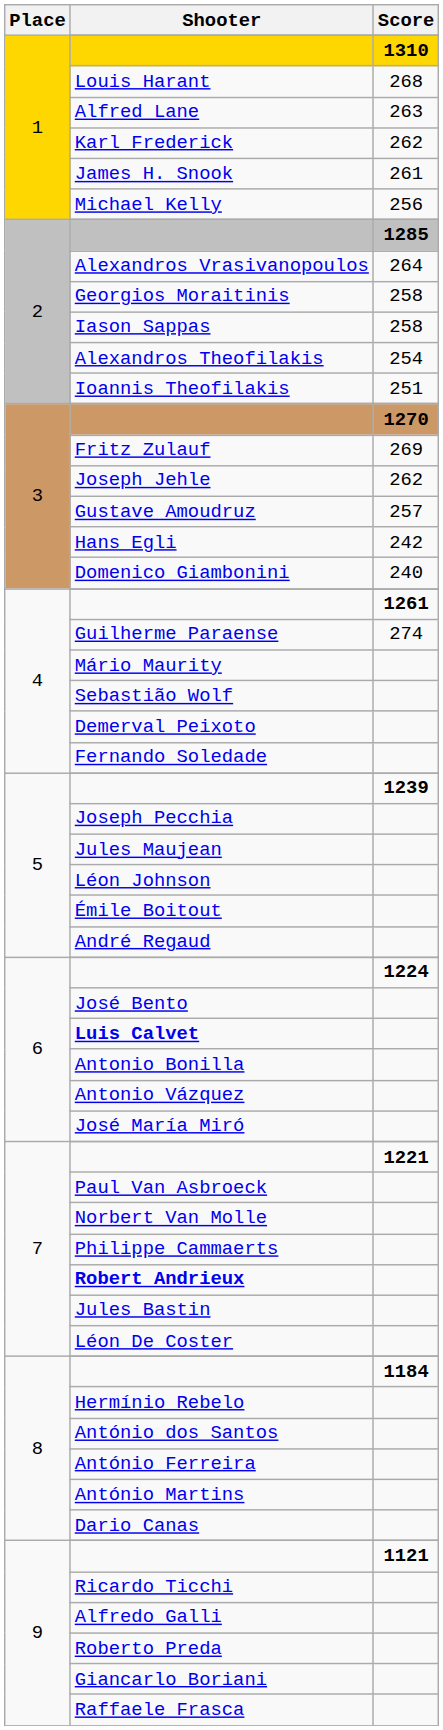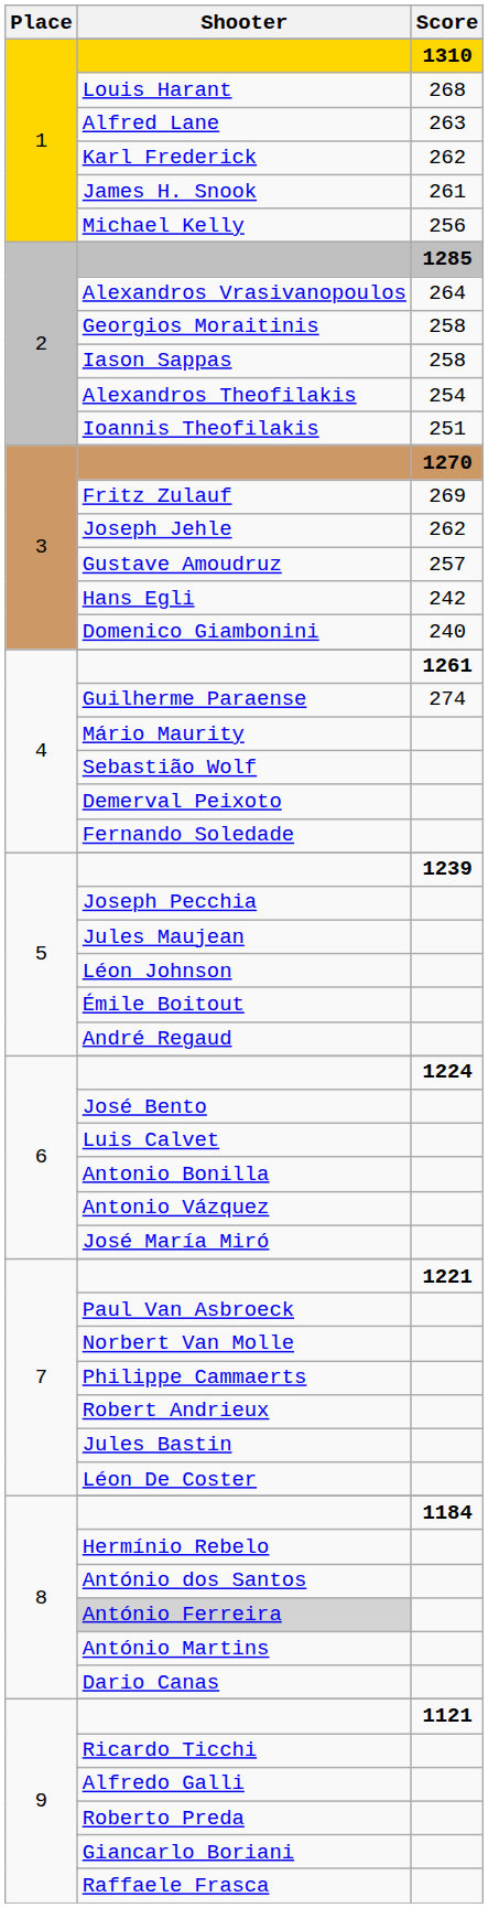Luis Calvet | Shooter: bold -> normal
Robert Andrieux | Shooter: bold -> normal
António Ferreira | Shooter: no background -> lightgrey background
